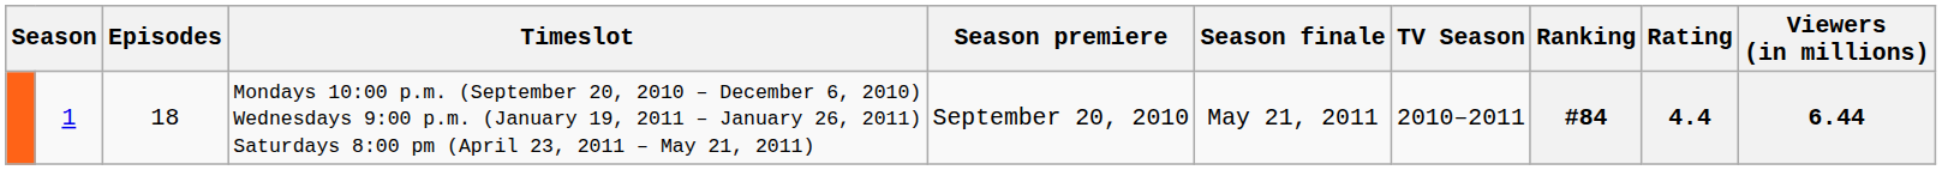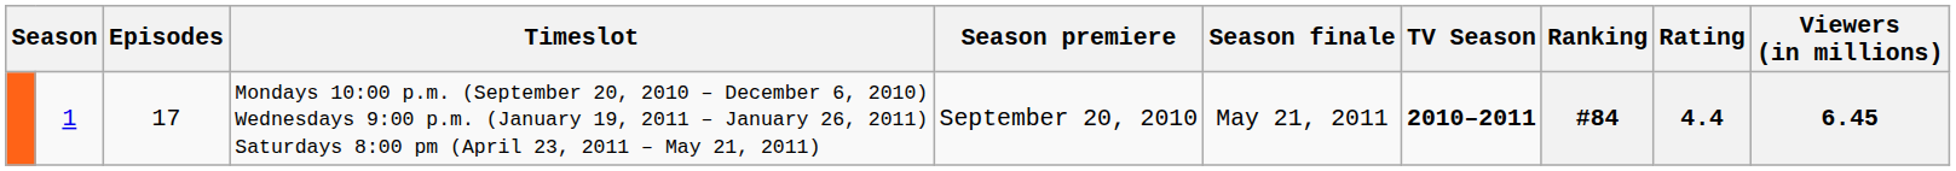row 2 | Episodes: 18 -> 17
row 2 | TV Season: normal -> bold
row 2 | Viewers (in millions): 6.44 -> 6.45
